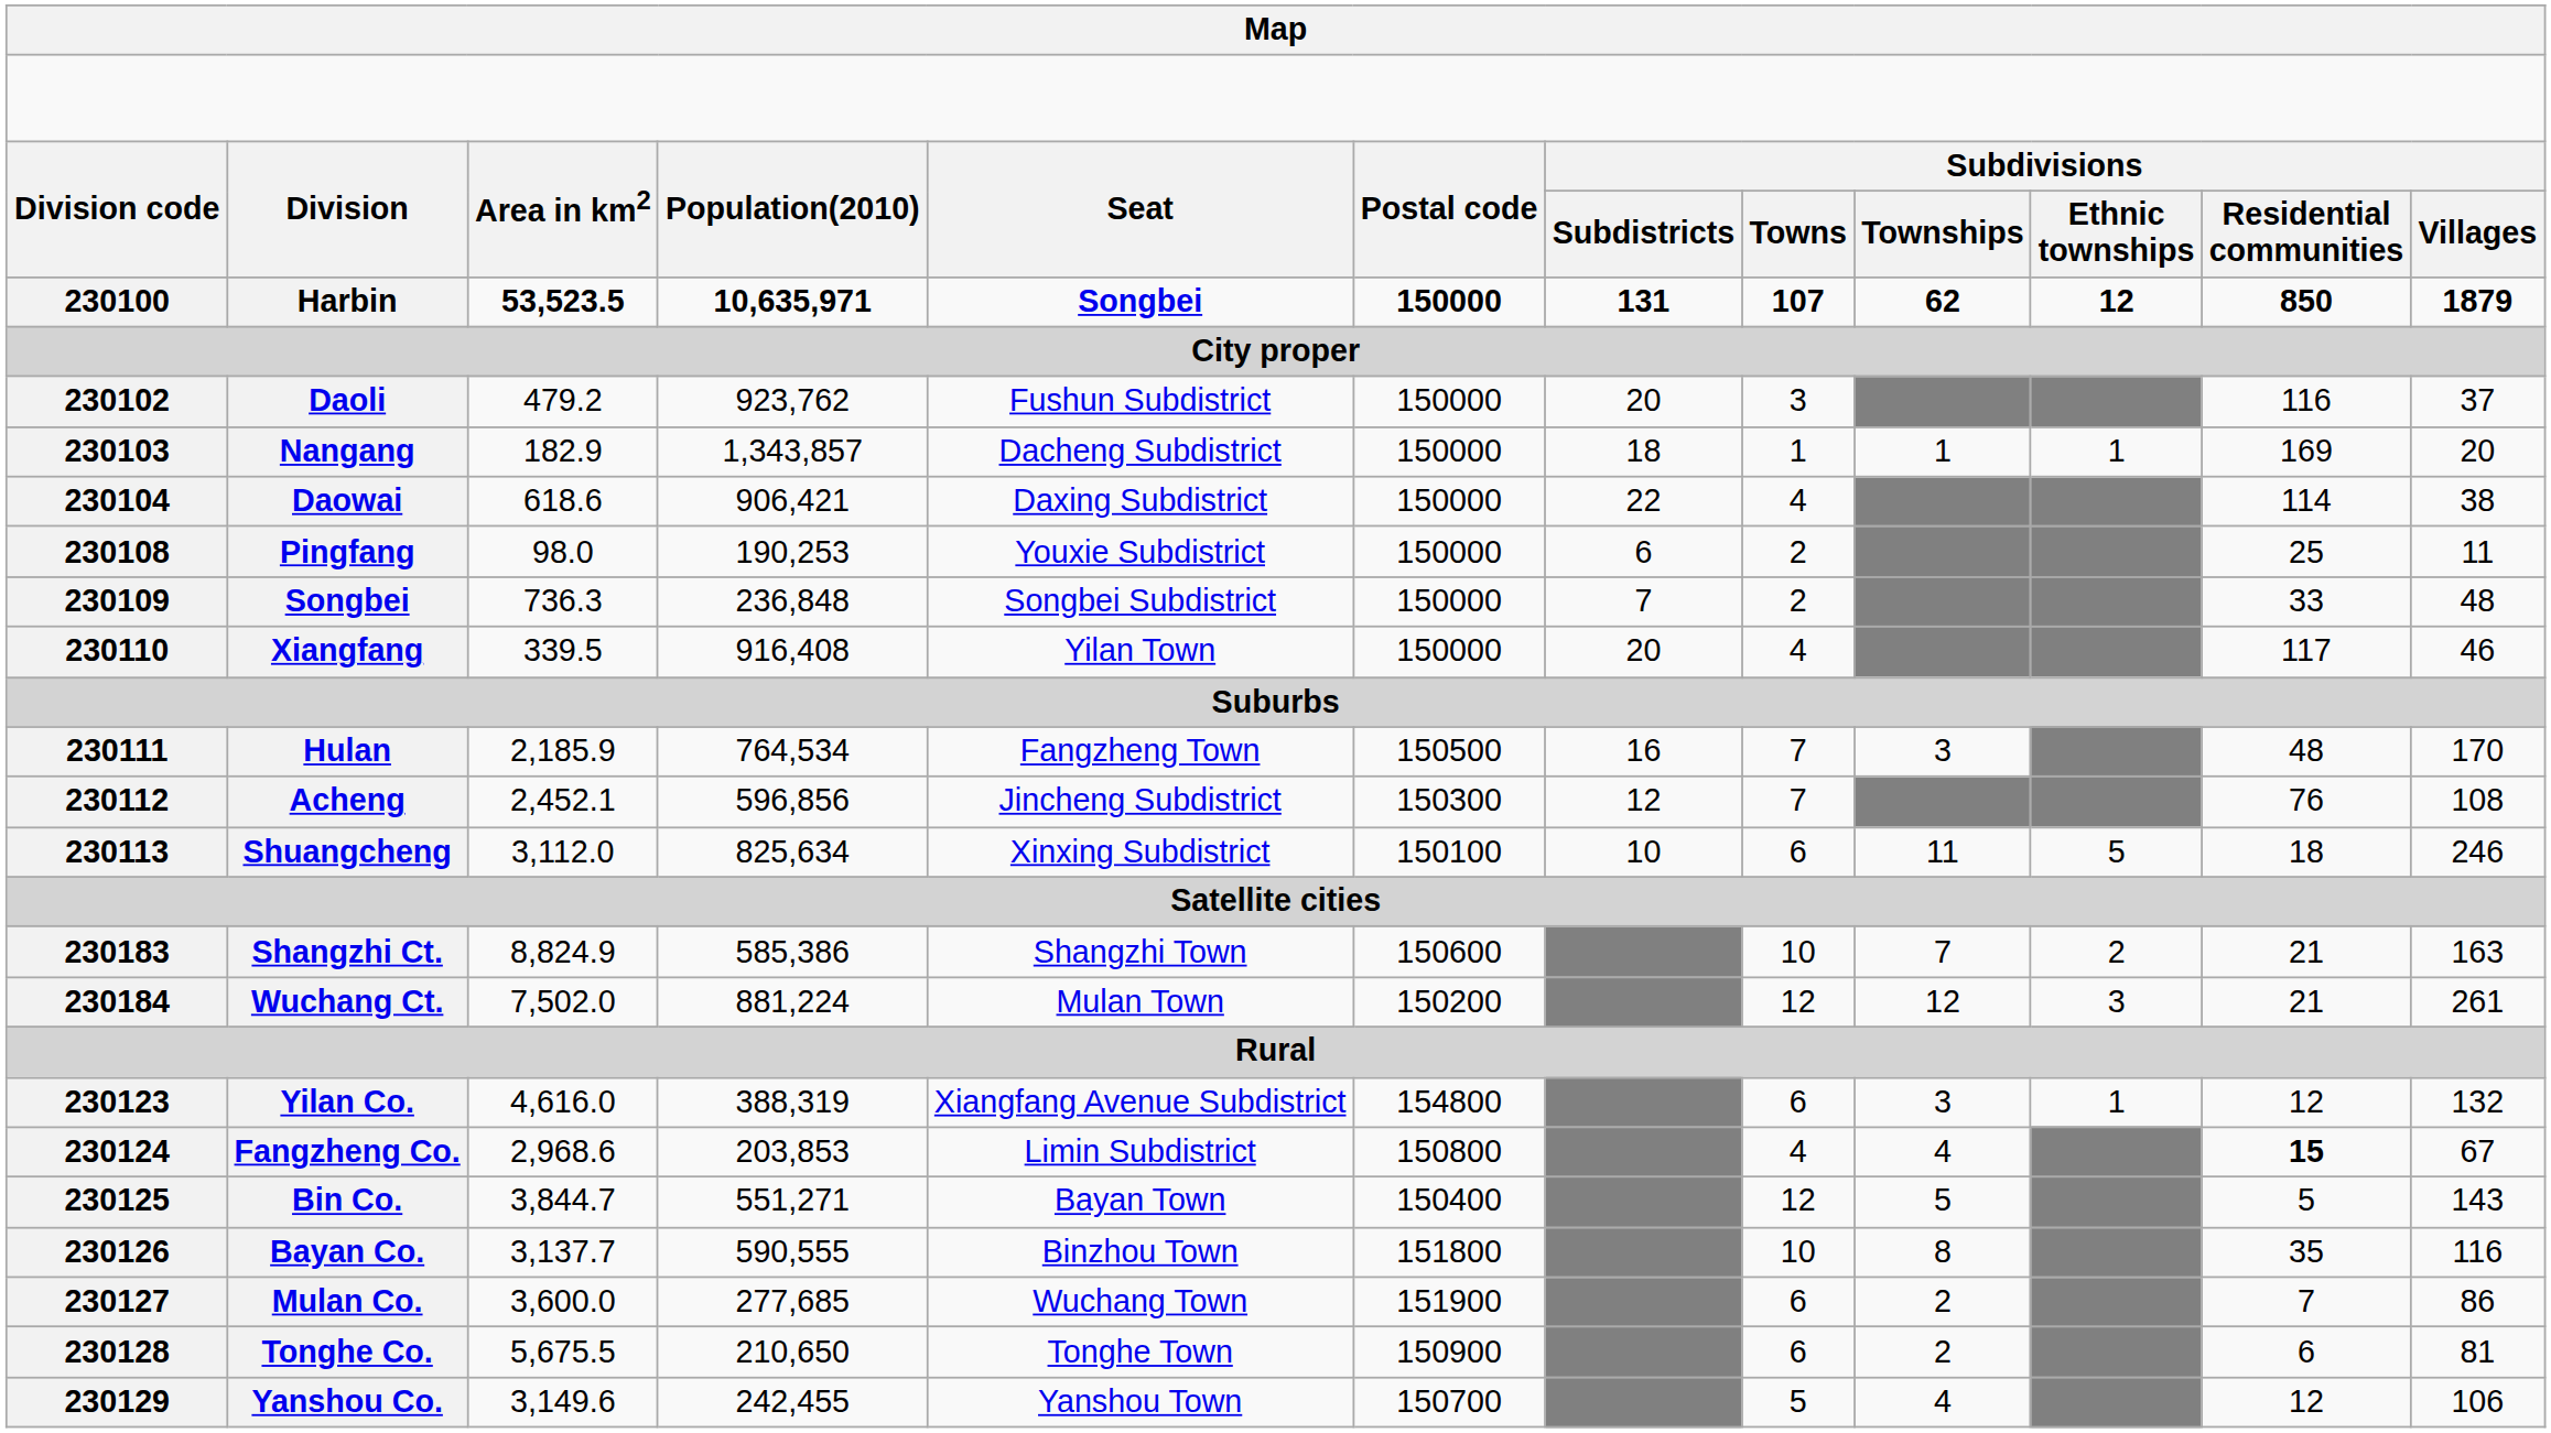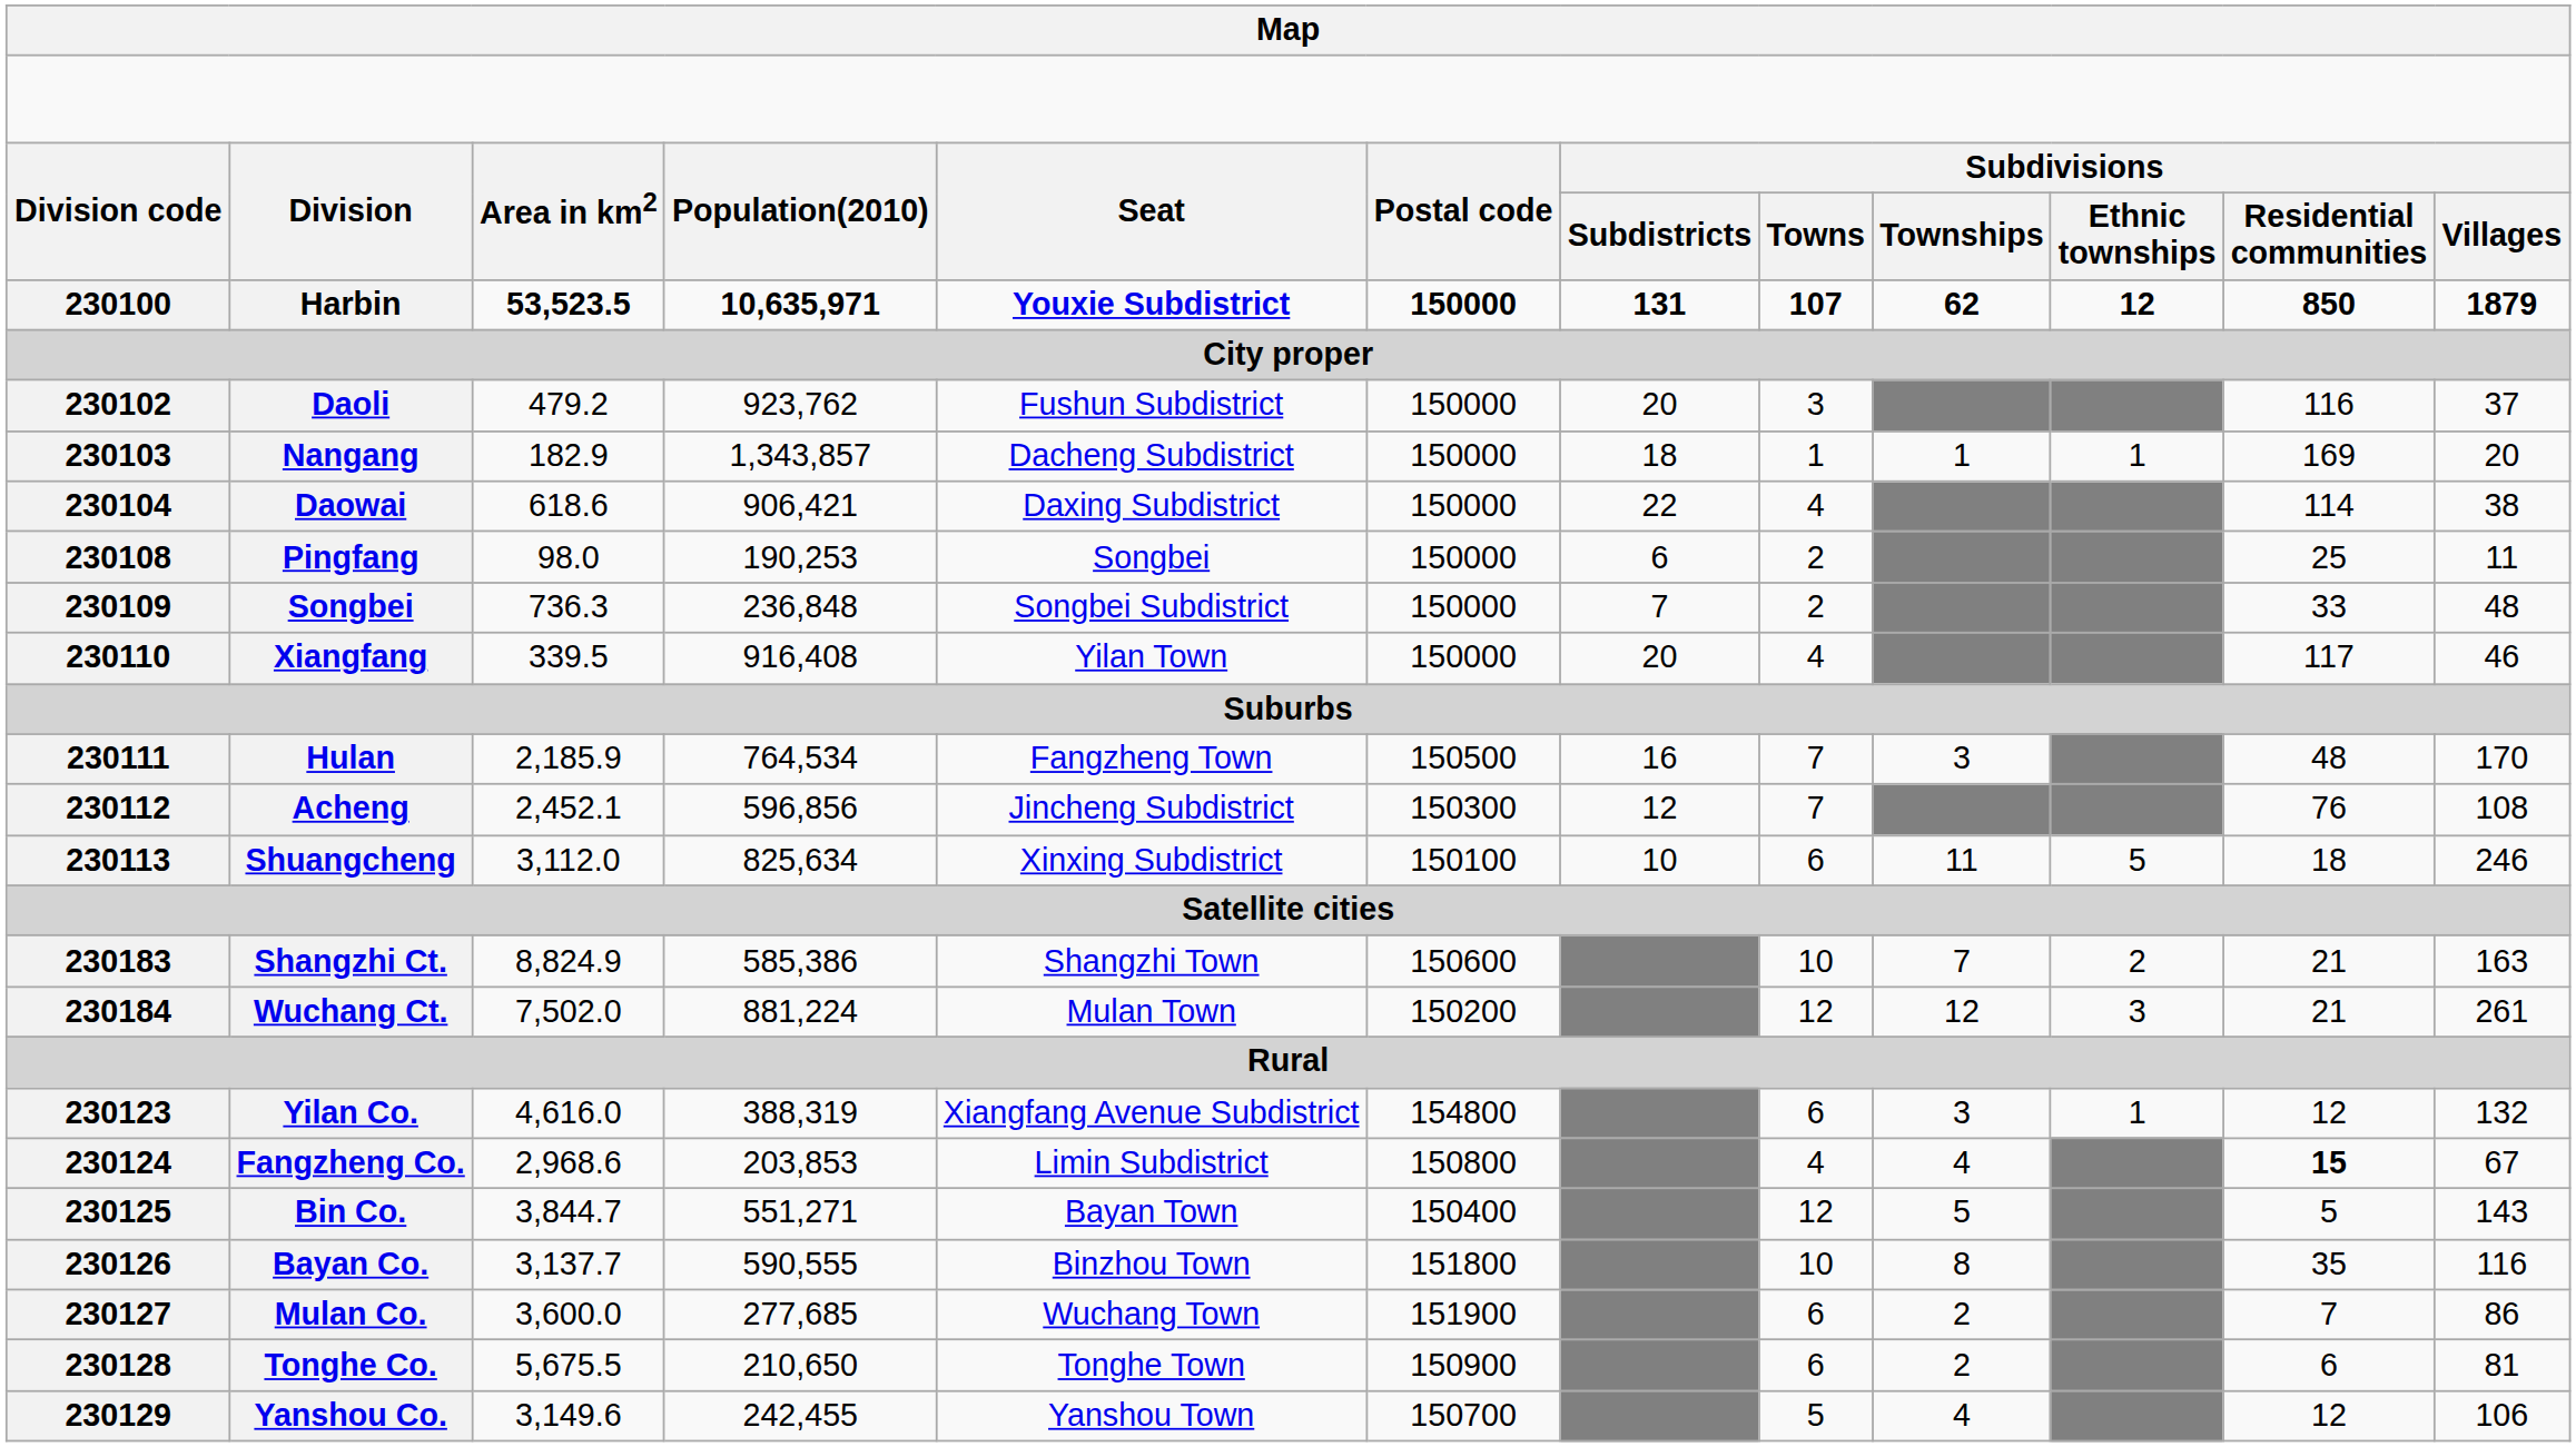Harbin | column 5: Songbei -> Youxie Subdistrict
Pingfang | column 5: Youxie Subdistrict -> Songbei
